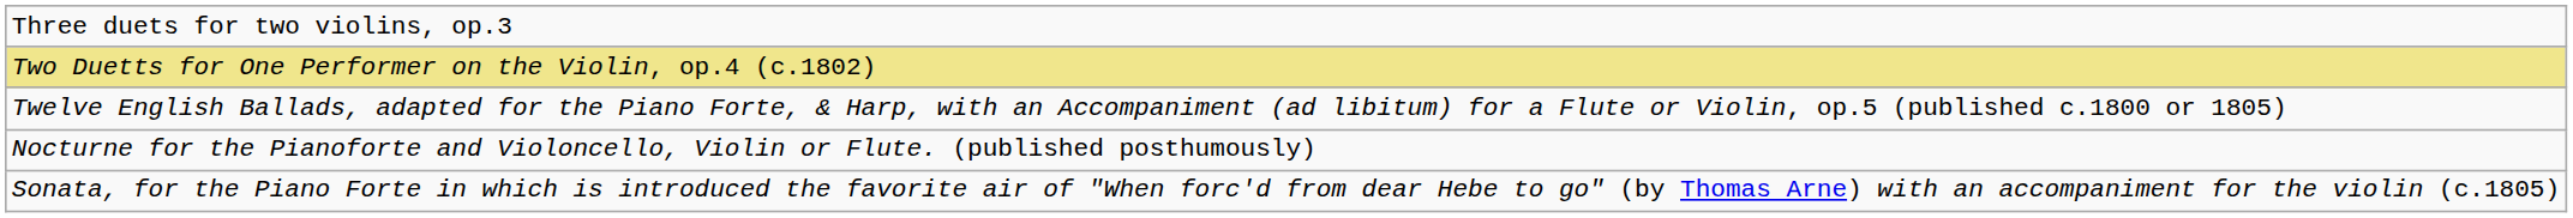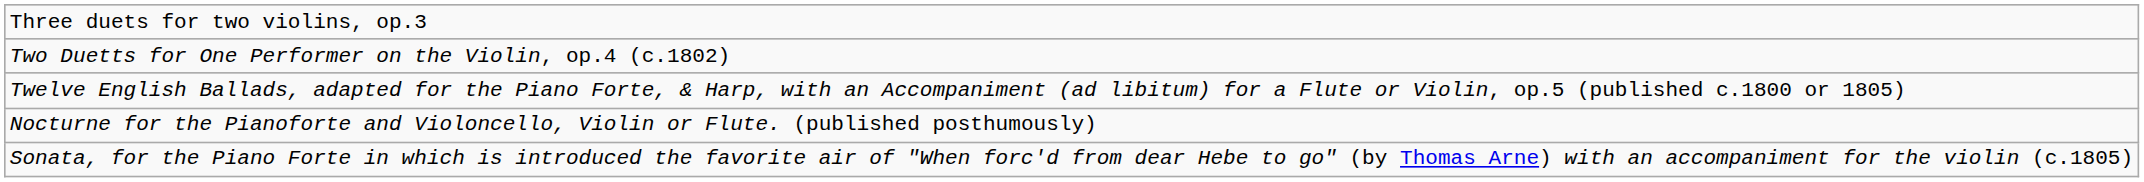row 2 | column 1: khaki background -> no background
